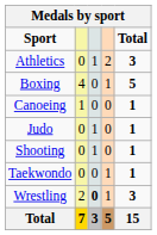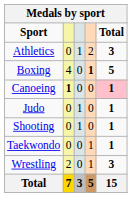Boxing | column 4: normal -> bold
Canoeing | column 2: normal -> bold
Canoeing | Total: no background -> pink background
Wrestling | column 3: bold -> normal
